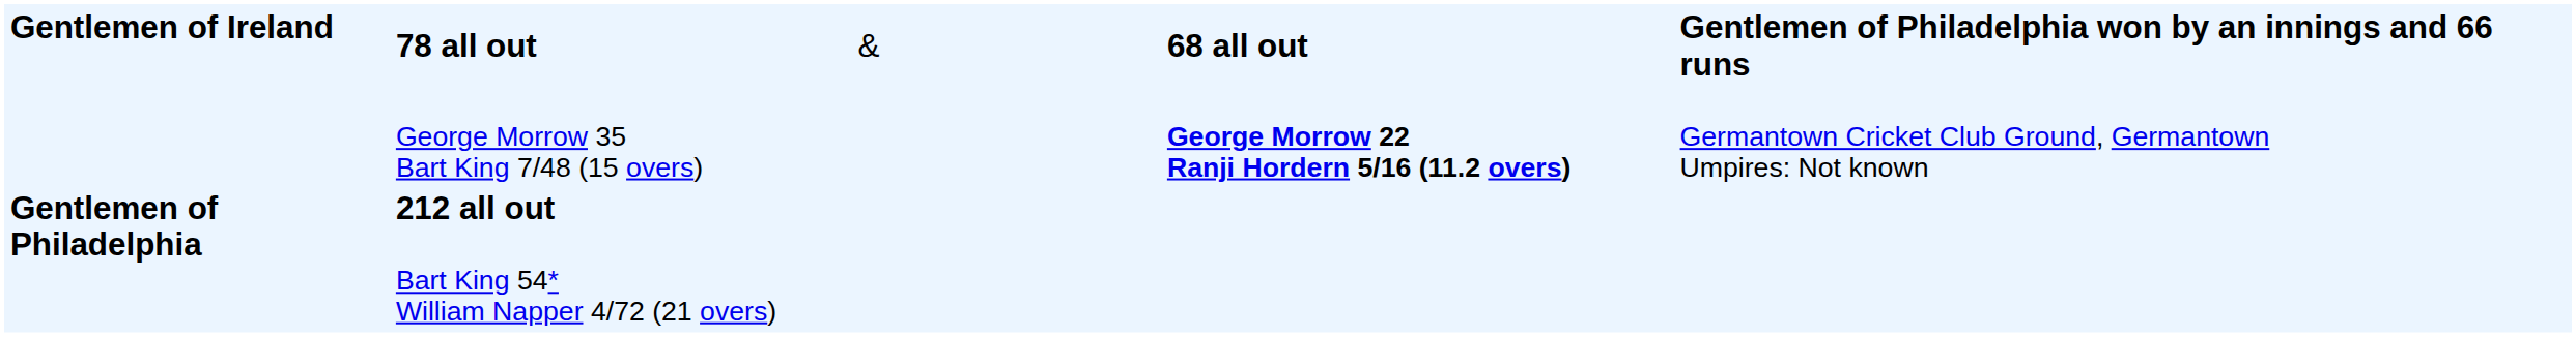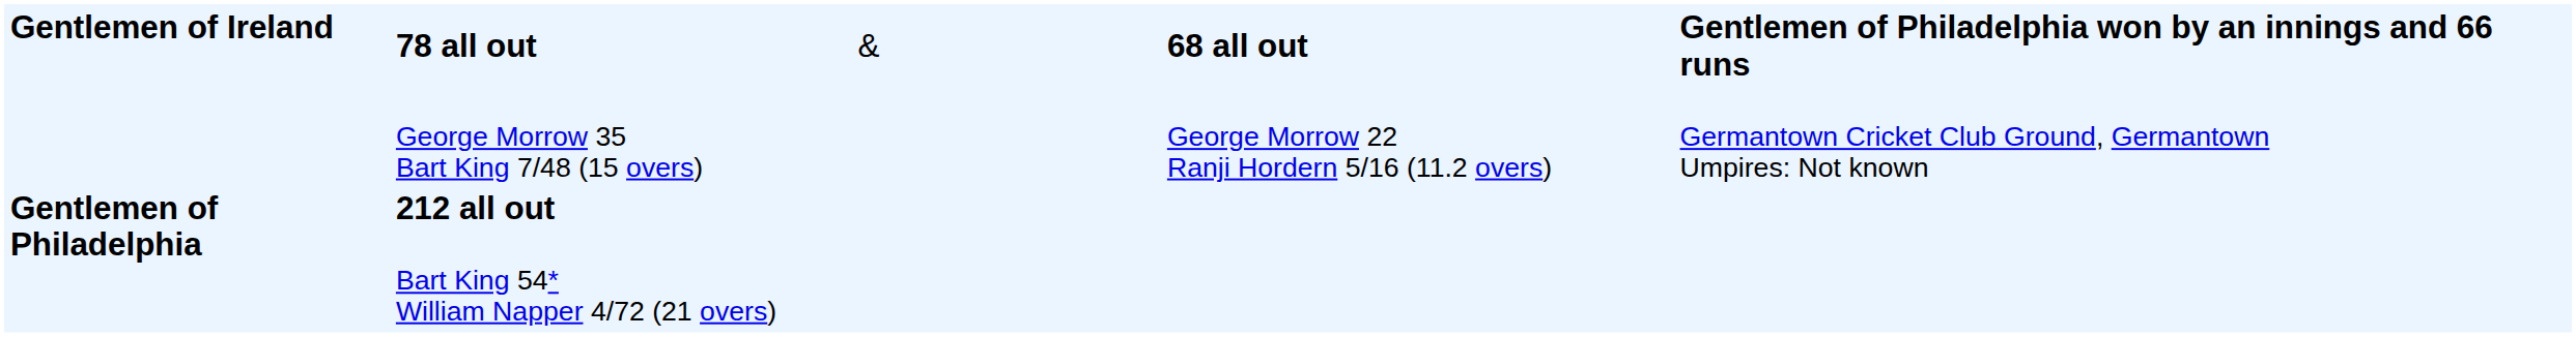George Morrow 35 Bart King 7/48 (15 overs) | column 4: bold -> normal
